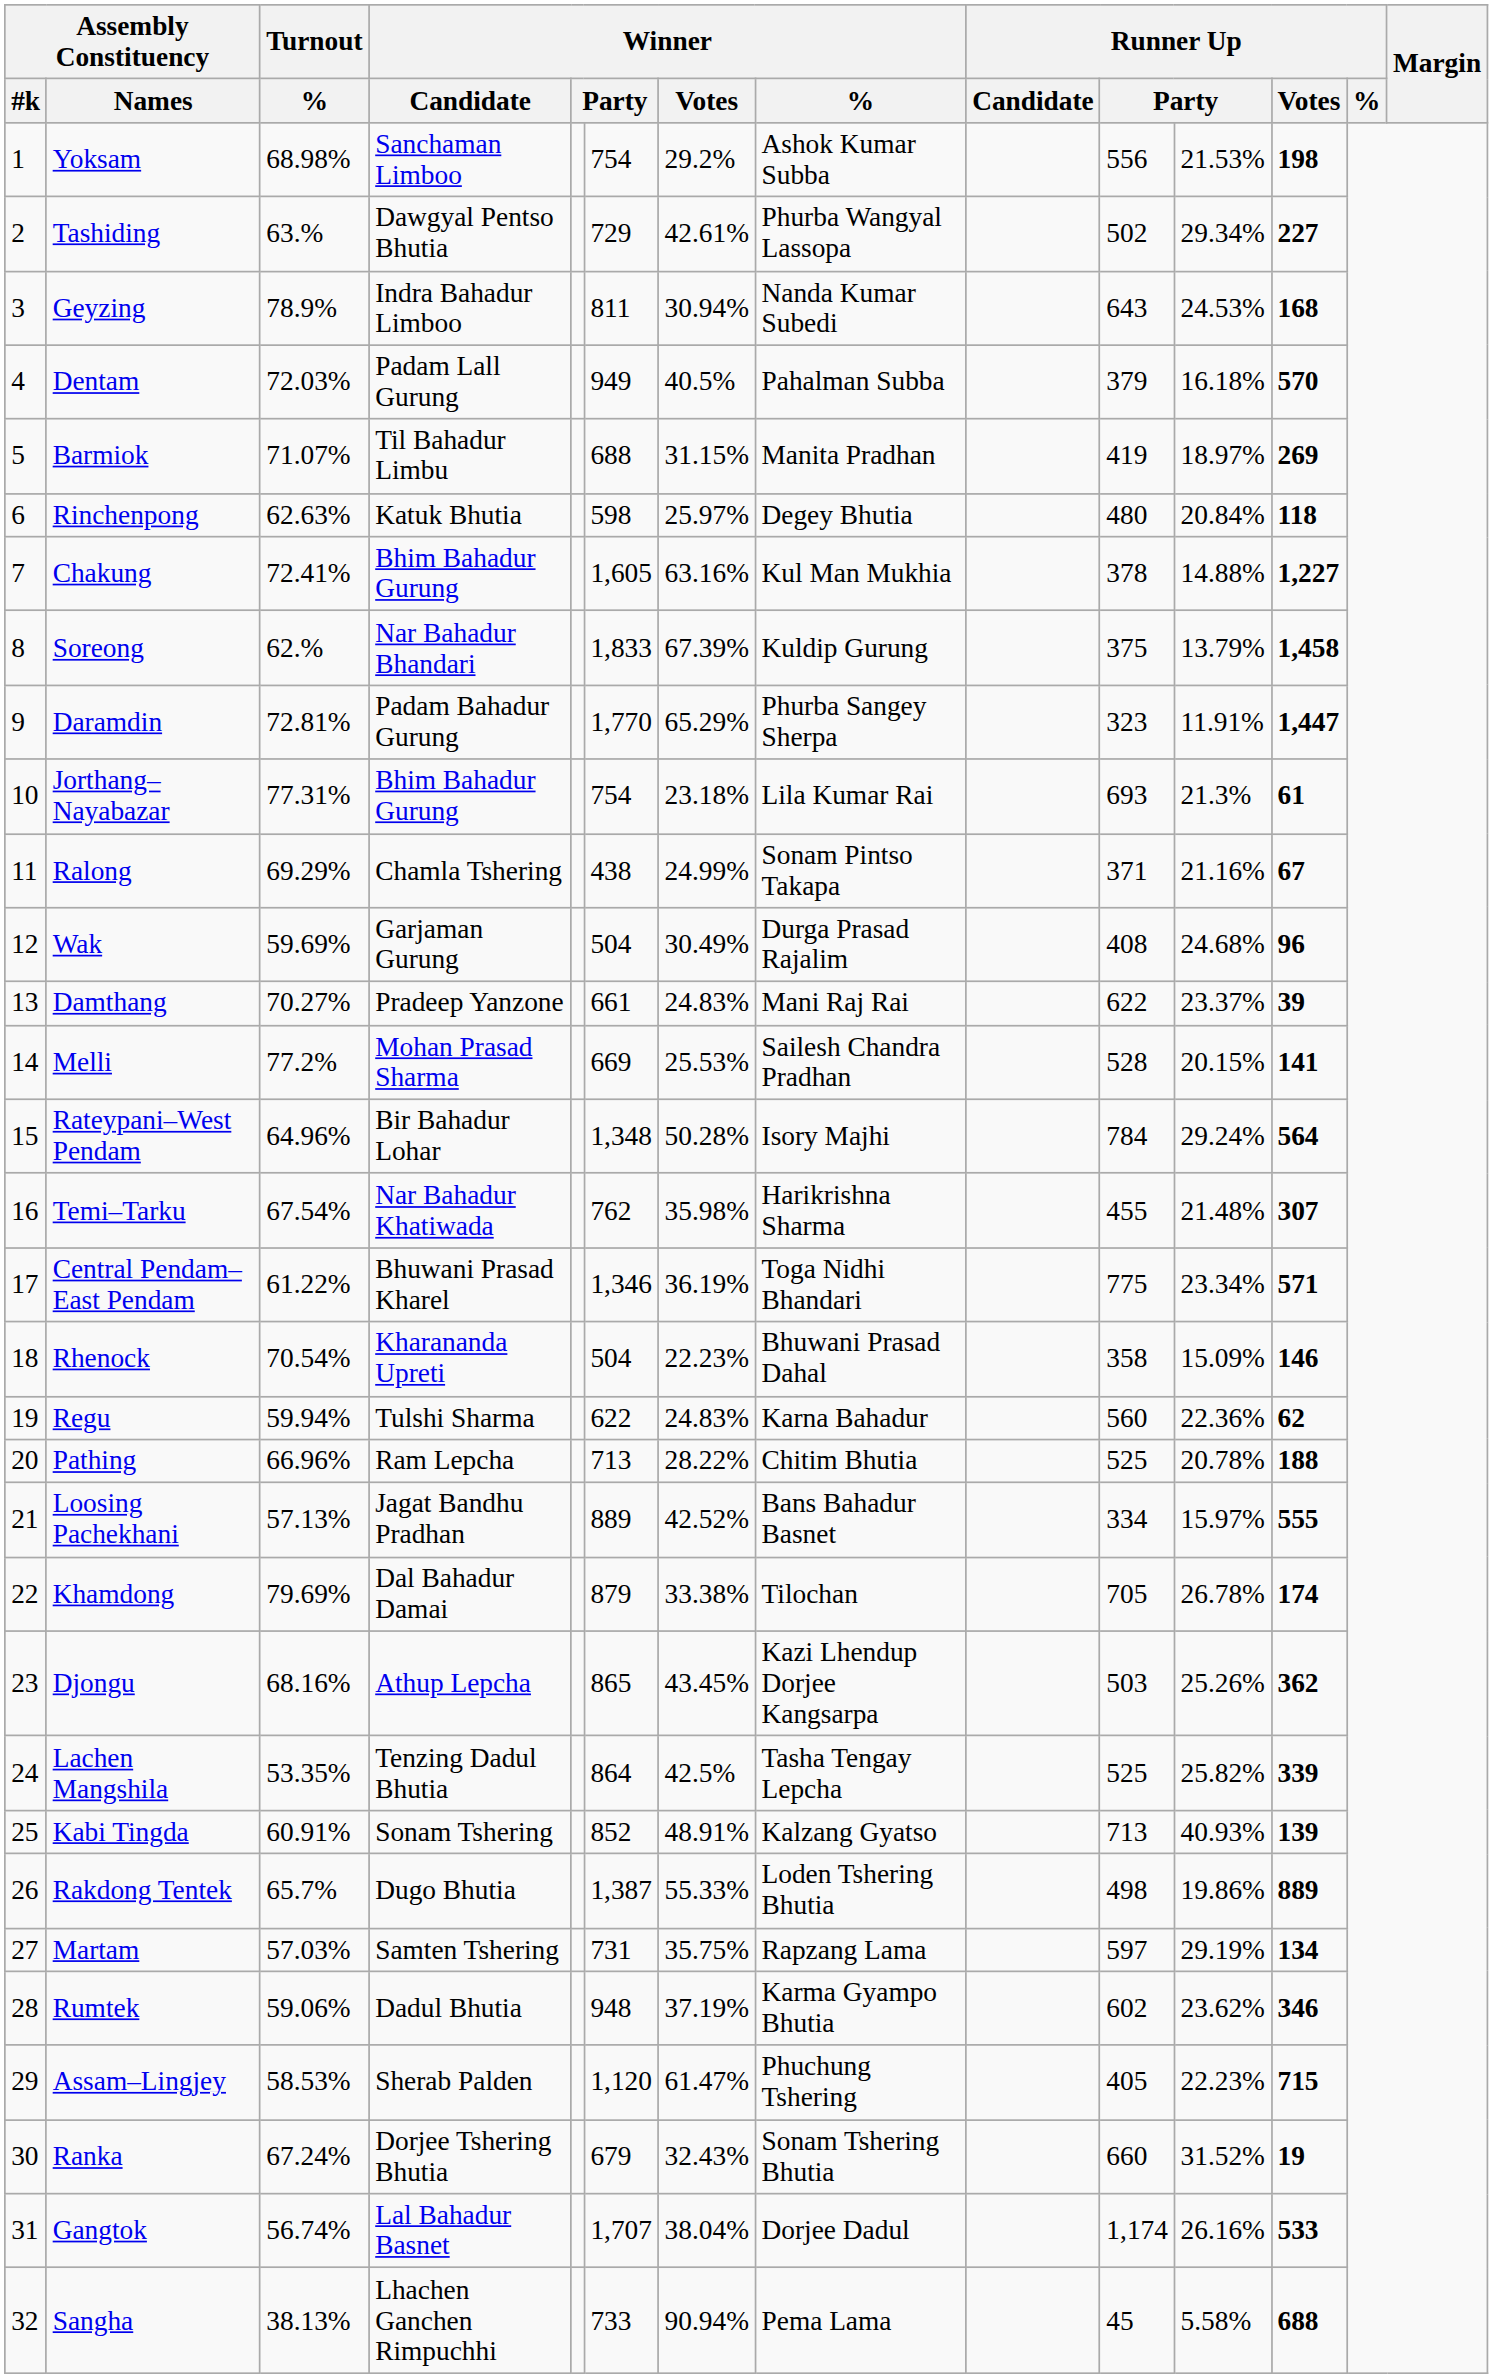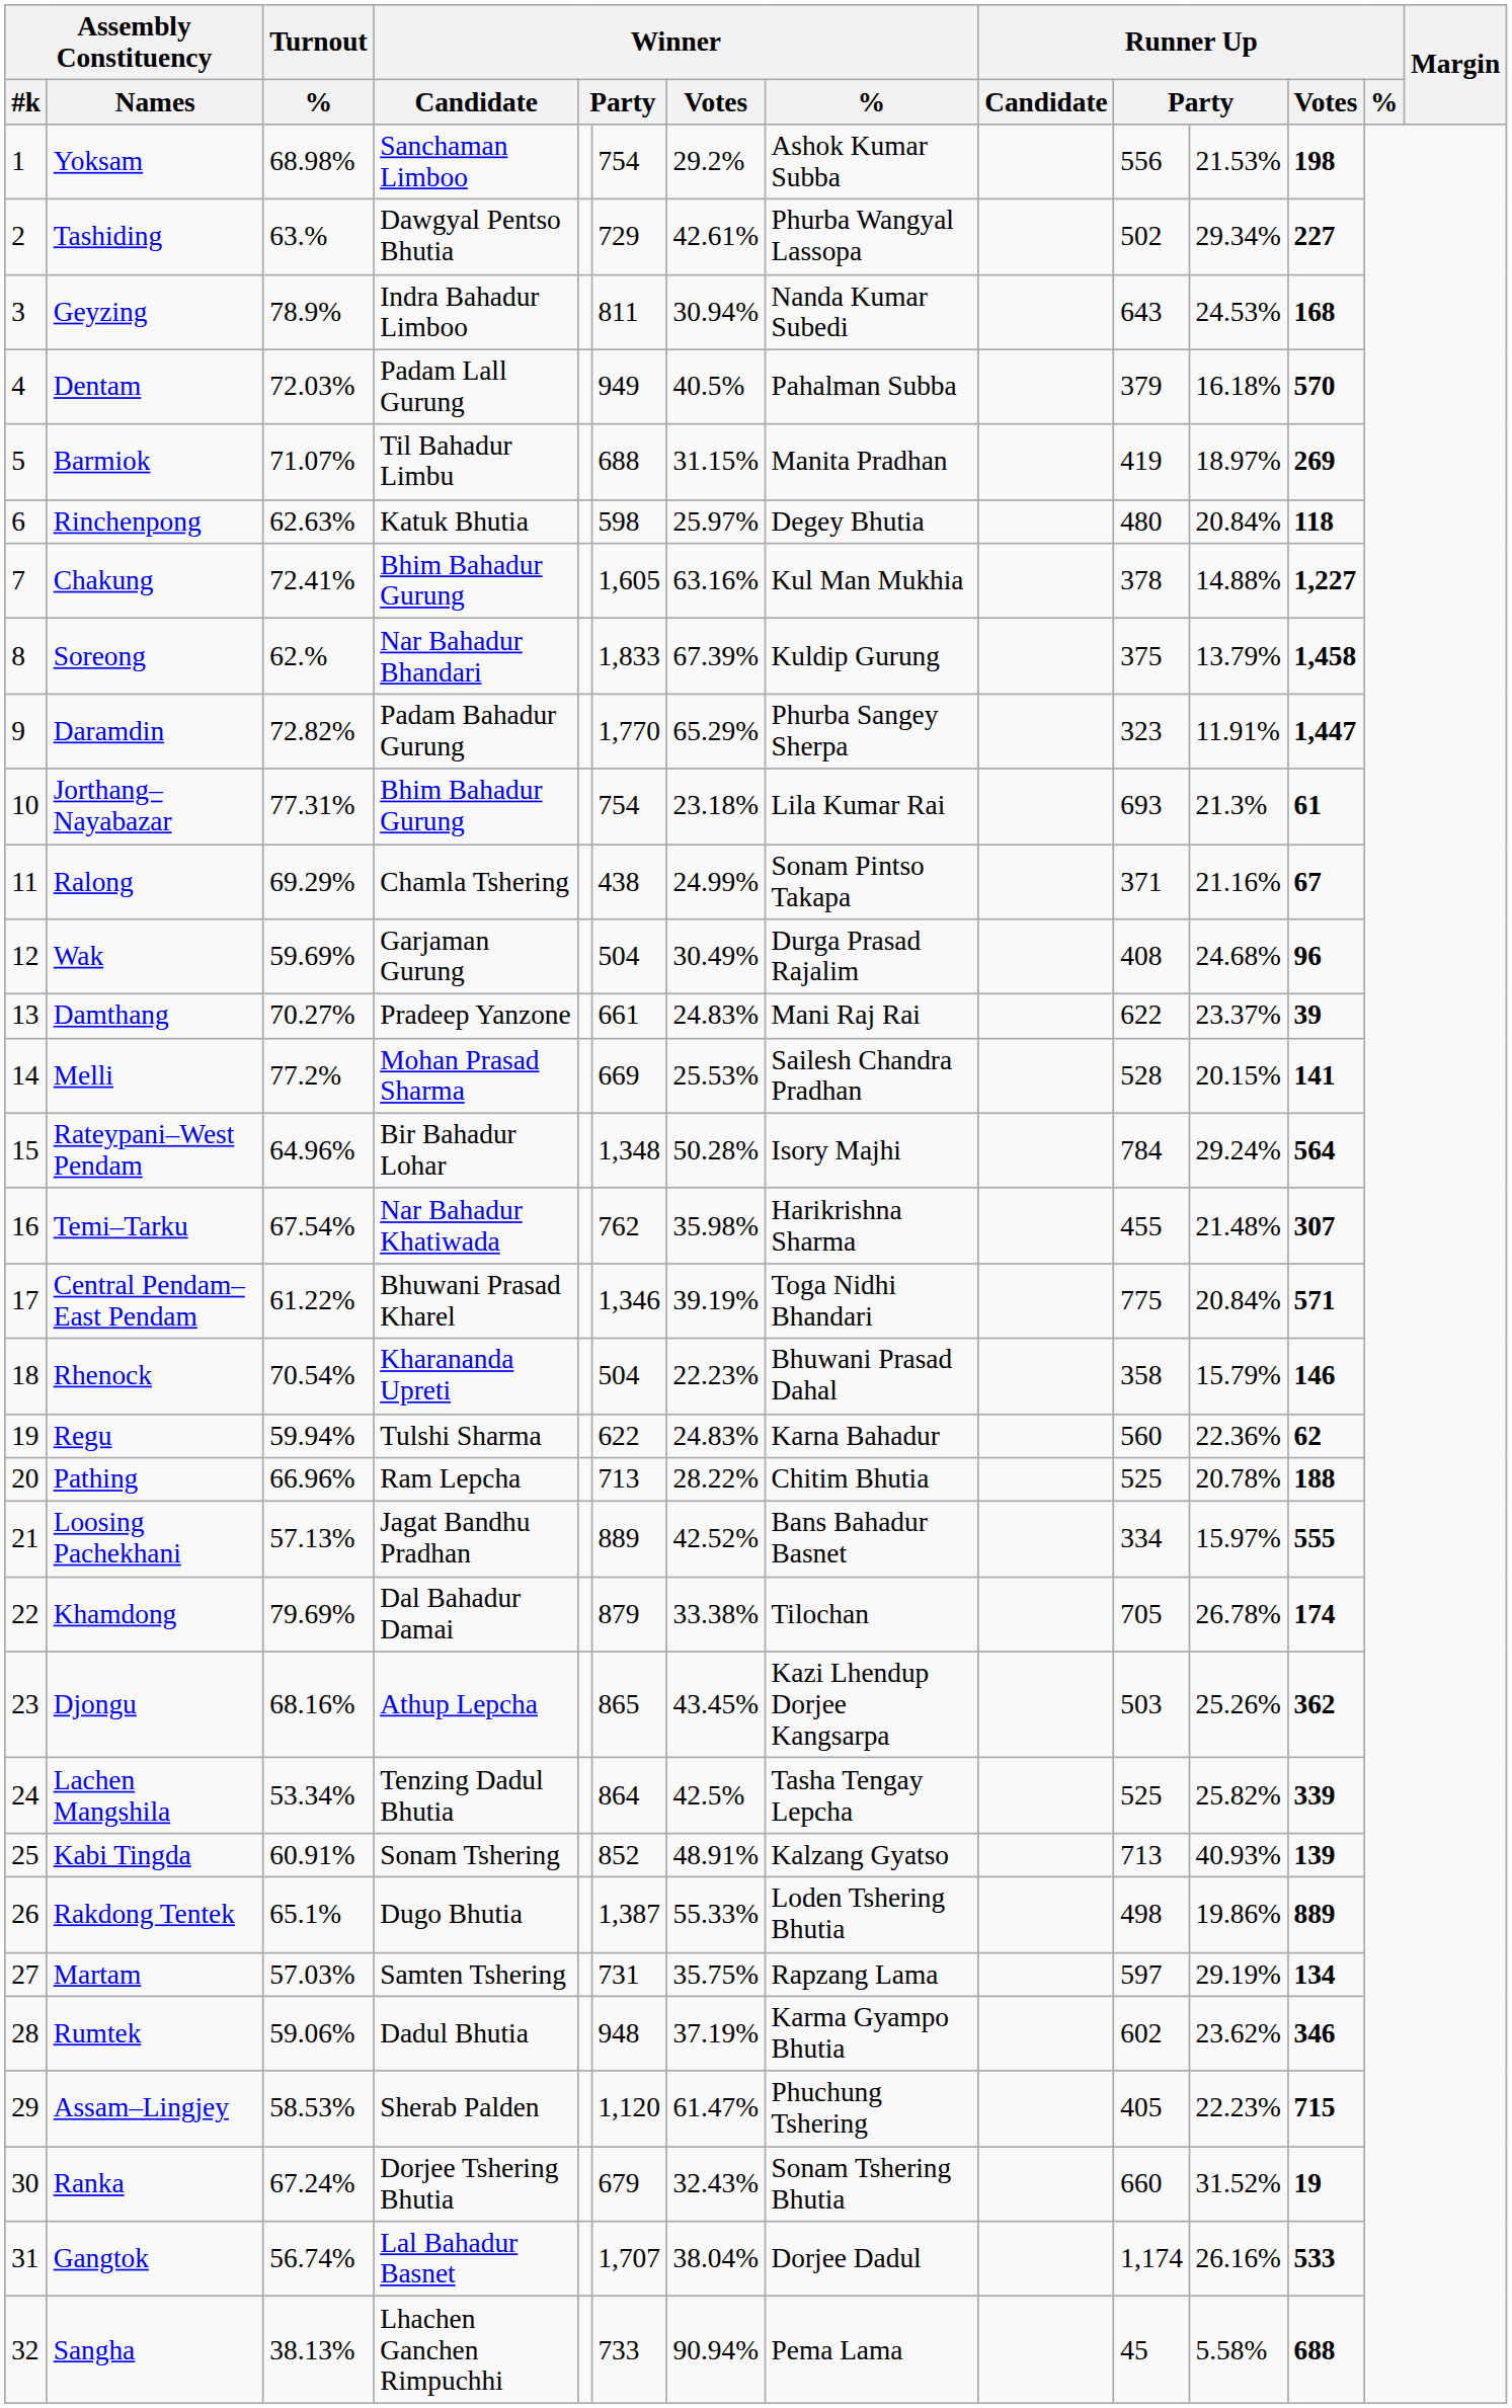Daramdin | Turnout / %: 72.81% -> 72.82%
Central Pendam–East Pendam | Winner / Votes: 36.19% -> 39.19%
Central Pendam–East Pendam | column 11: 23.34% -> 20.84%
Rhenock | column 11: 15.09% -> 15.79%
Lachen Mangshila | Turnout / %: 53.35% -> 53.34%
Rakdong Tentek | Turnout / %: 65.7% -> 65.1%
